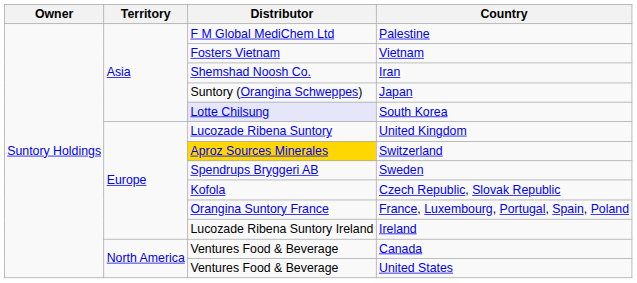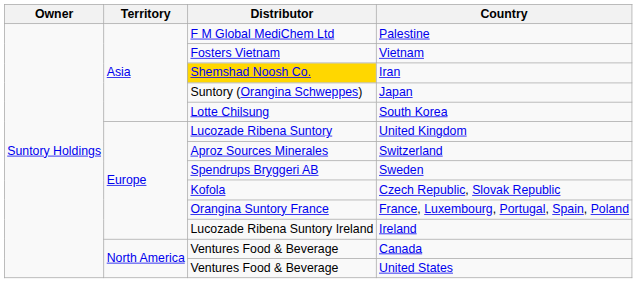Iran | Distributor: no background -> gold background
South Korea | Distributor: lavender background -> no background
Switzerland | Distributor: gold background -> no background
